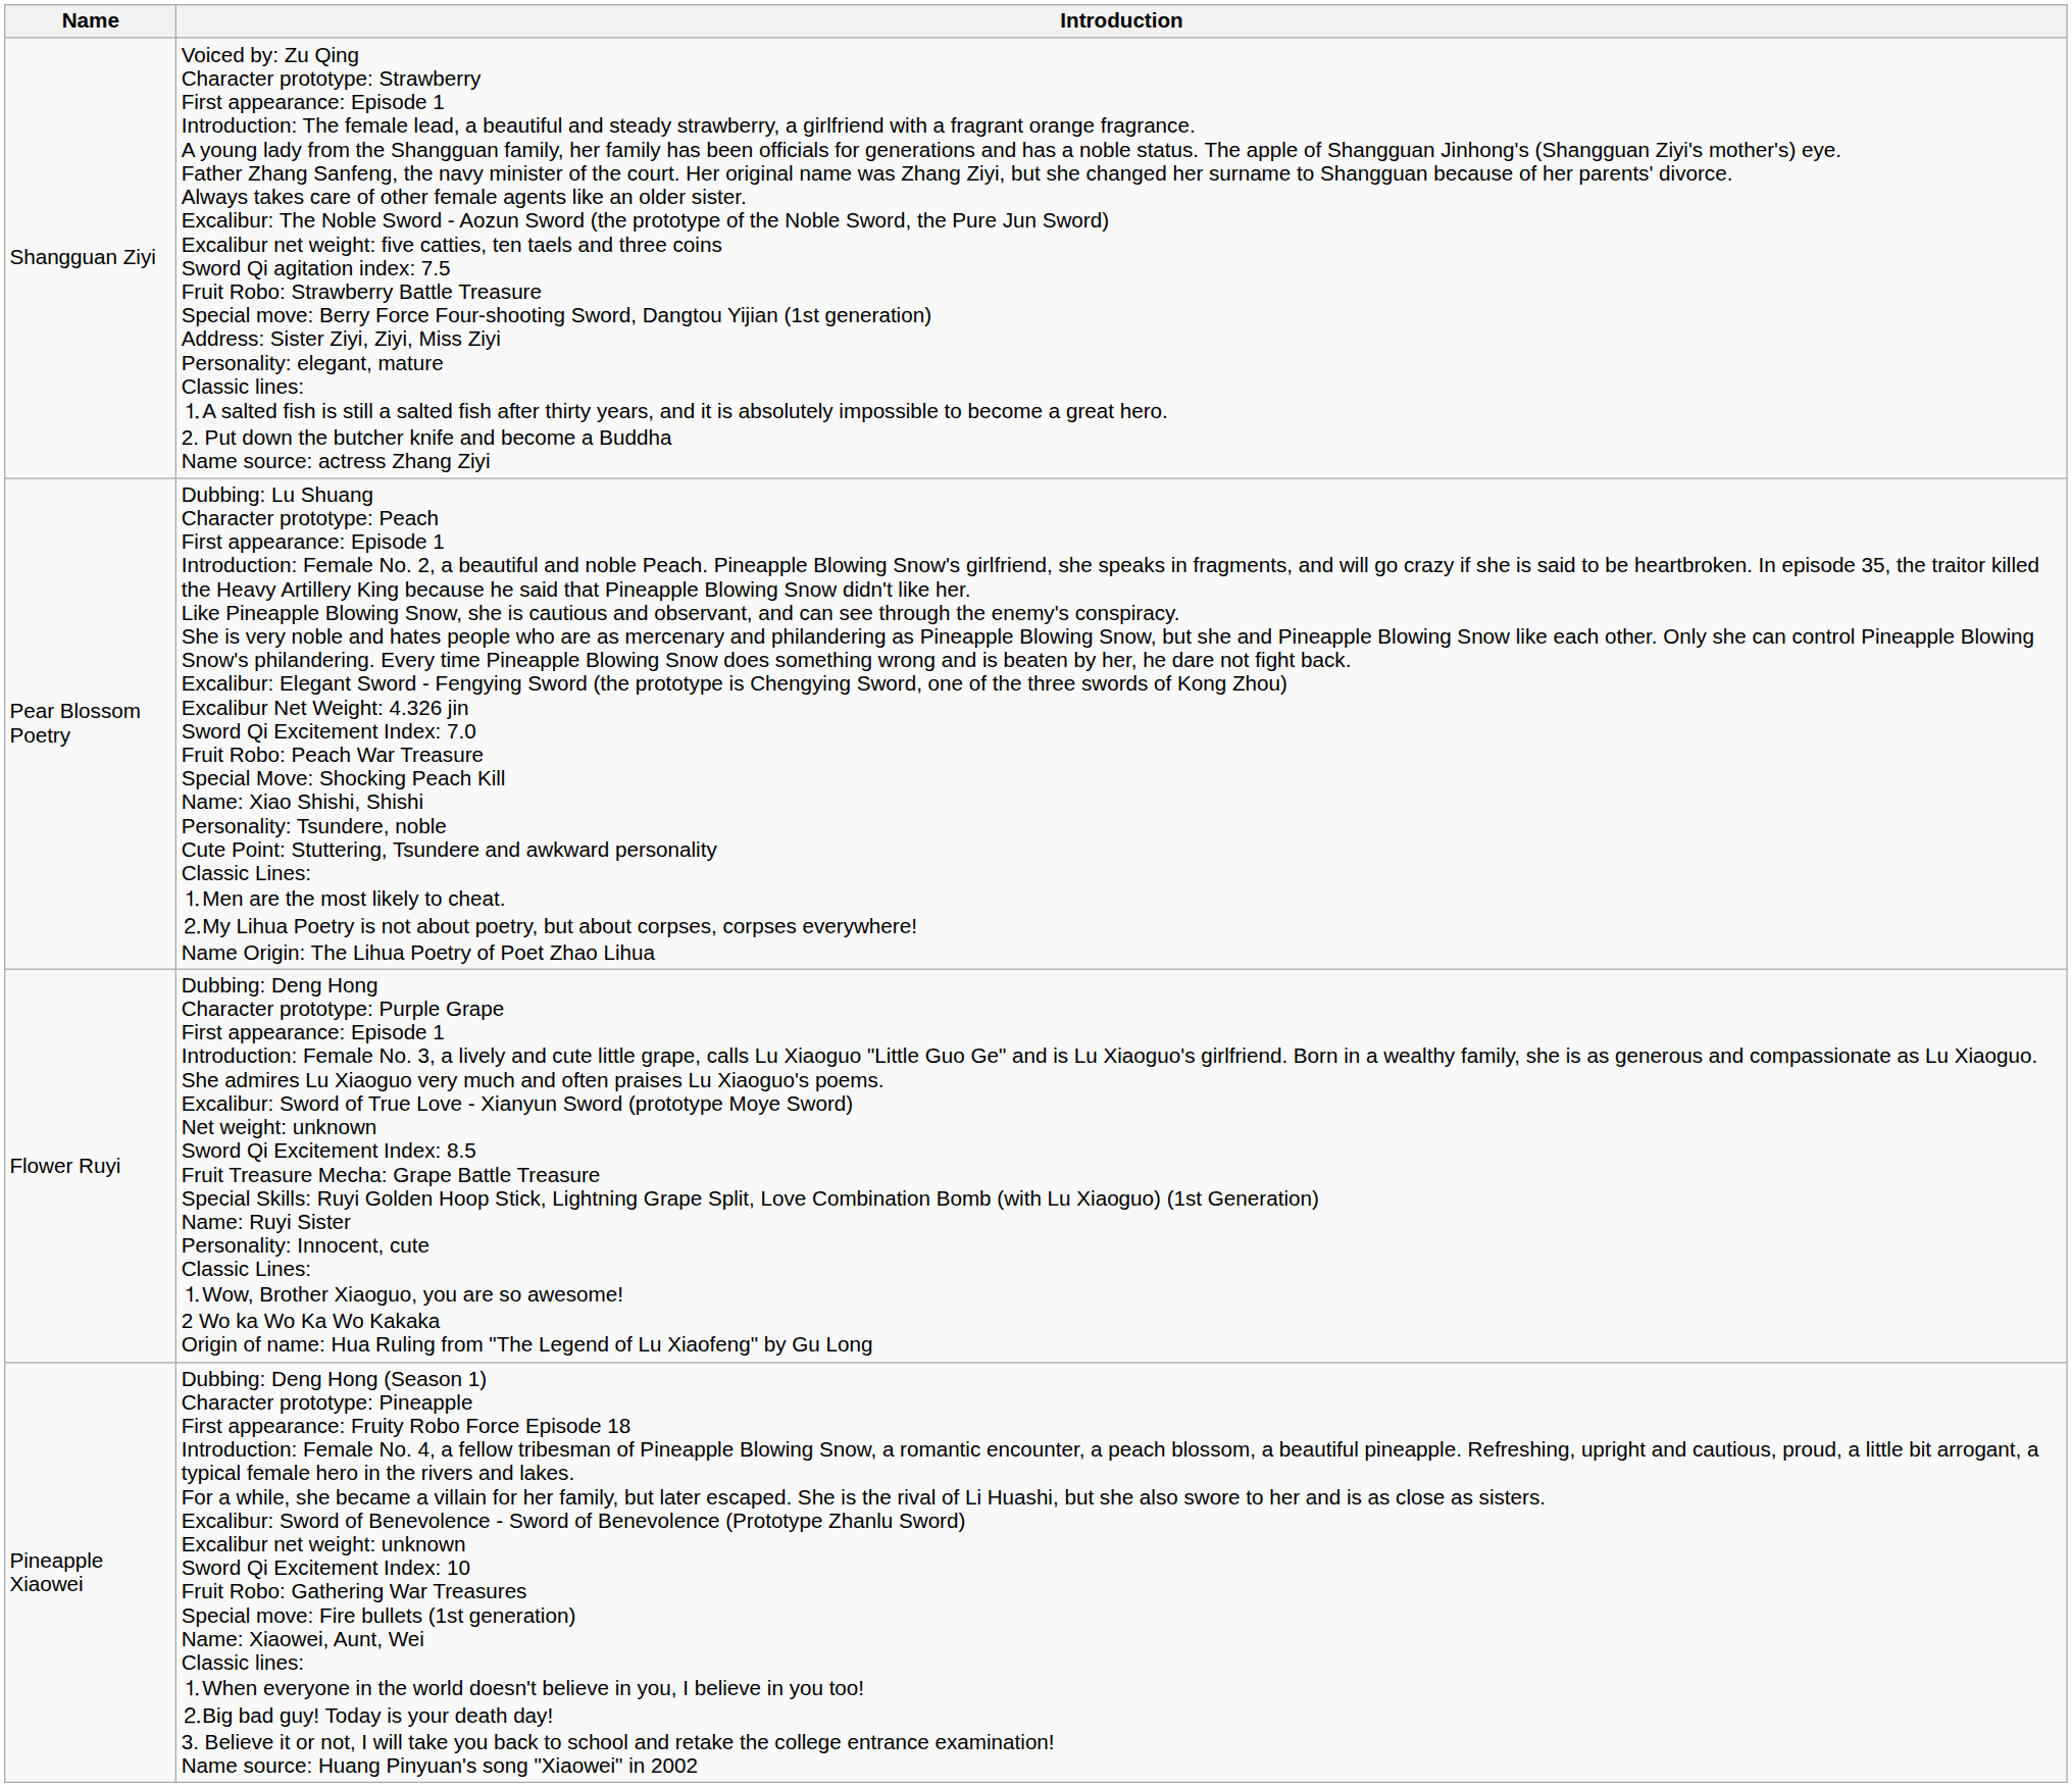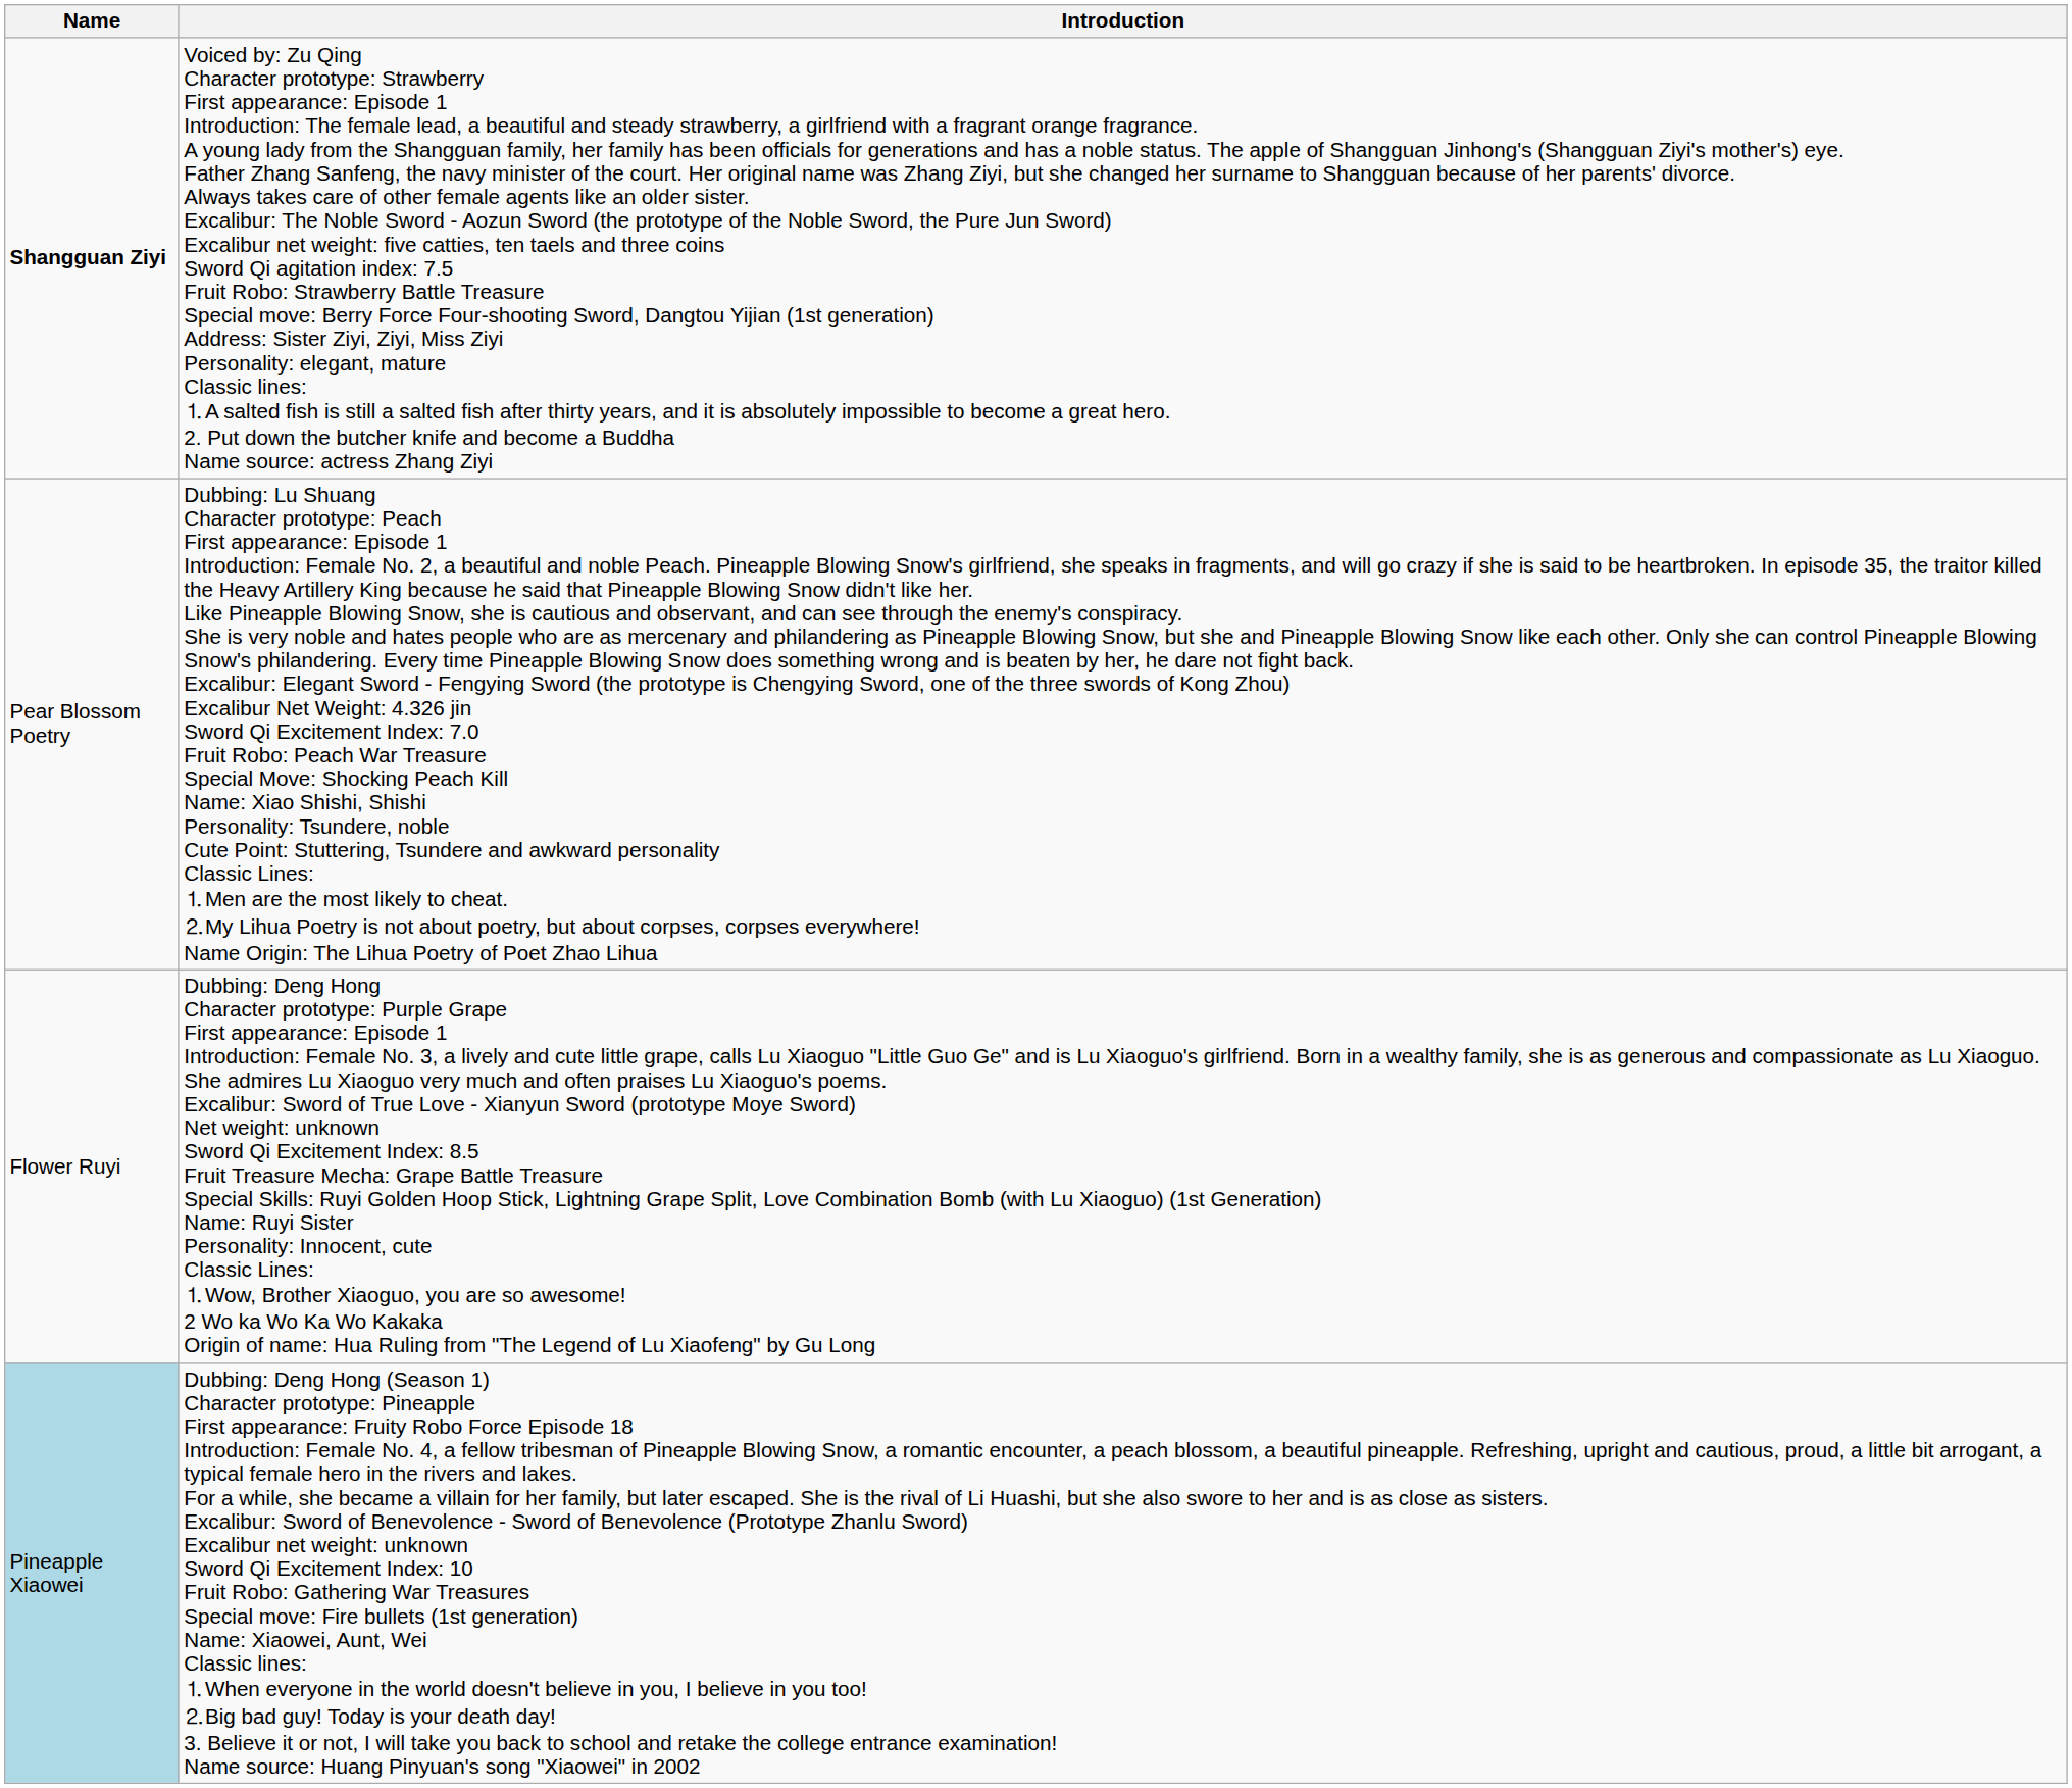Shangguan Ziyi | Name: normal -> bold
Pineapple Xiaowei | Name: no background -> lightblue background
